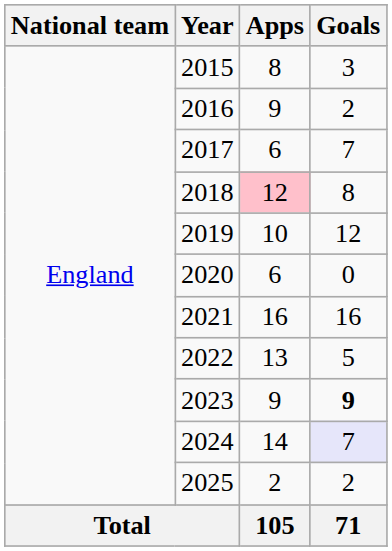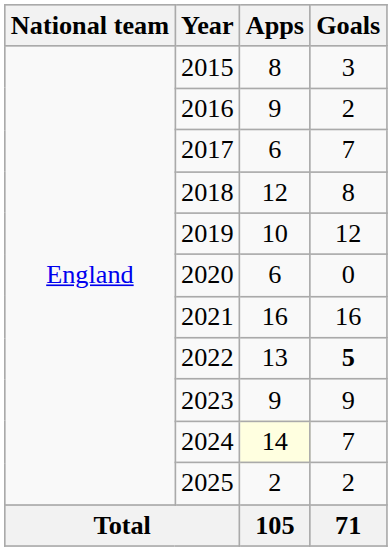2018 | Apps: pink background -> no background
2022 | Goals: normal -> bold
2023 | Goals: bold -> normal
2024 | Apps: no background -> lightyellow background
2024 | Goals: lavender background -> no background
